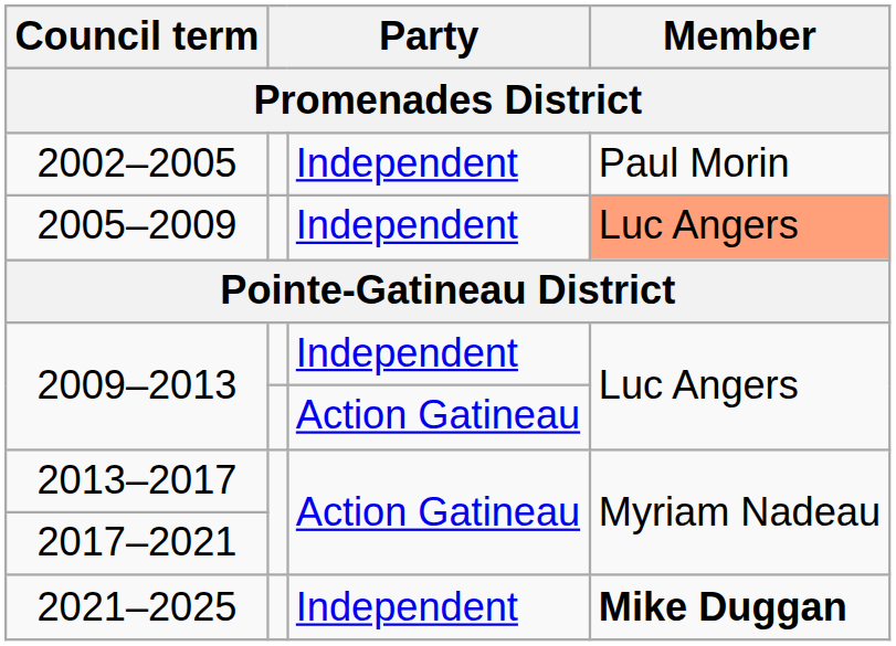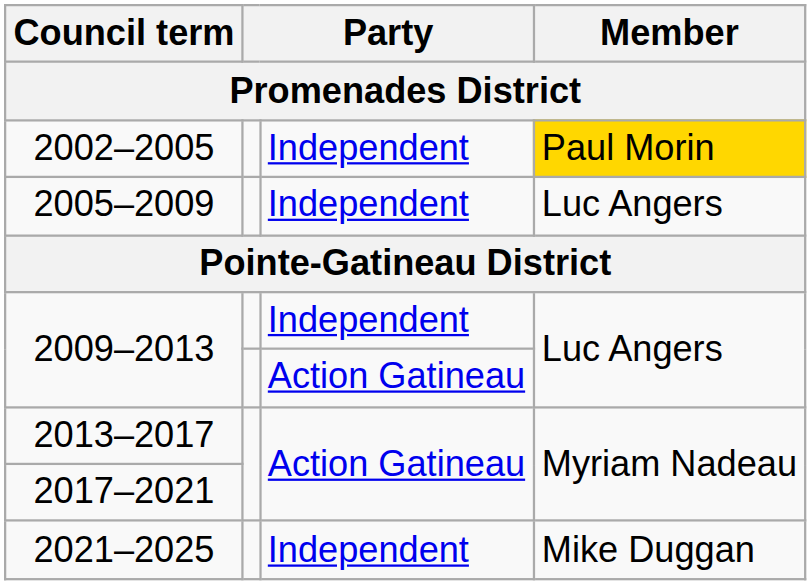2002–2005 | Member: no background -> gold background
2005–2009 | Member: lightsalmon background -> no background
2021–2025 | Member: bold -> normal
